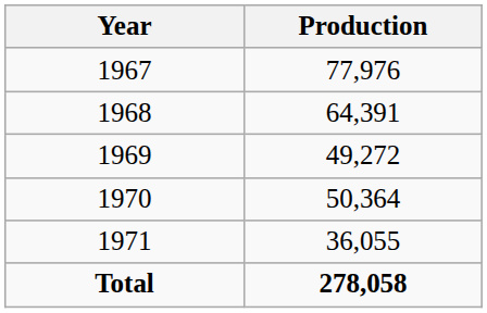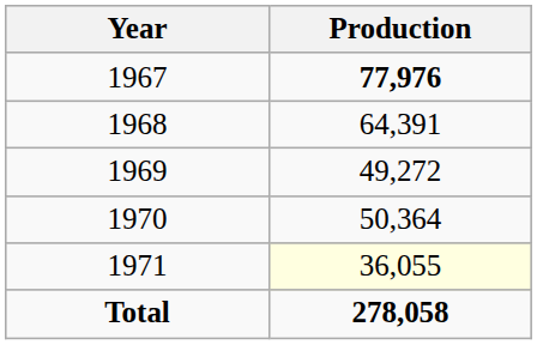1967 | Production: normal -> bold
1971 | Production: no background -> lightyellow background
